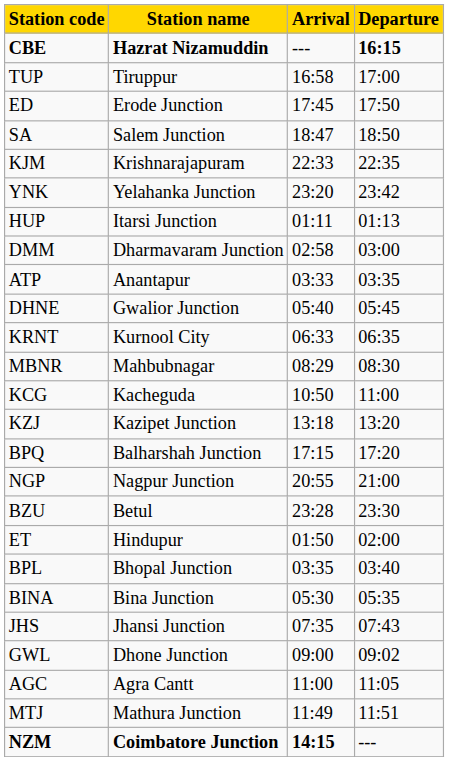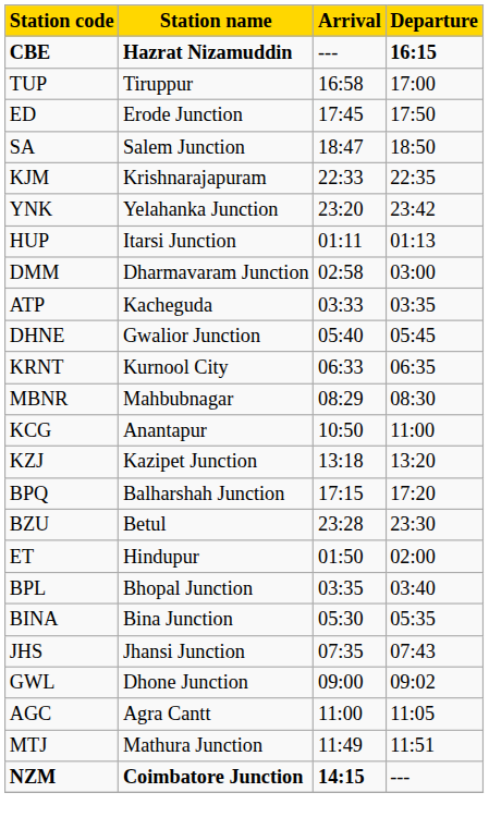ATP | Station name: Anantapur -> Kacheguda
KCG | Station name: Kacheguda -> Anantapur
- row: NGP | Nagpur Junction | 20:55 | 21:00
